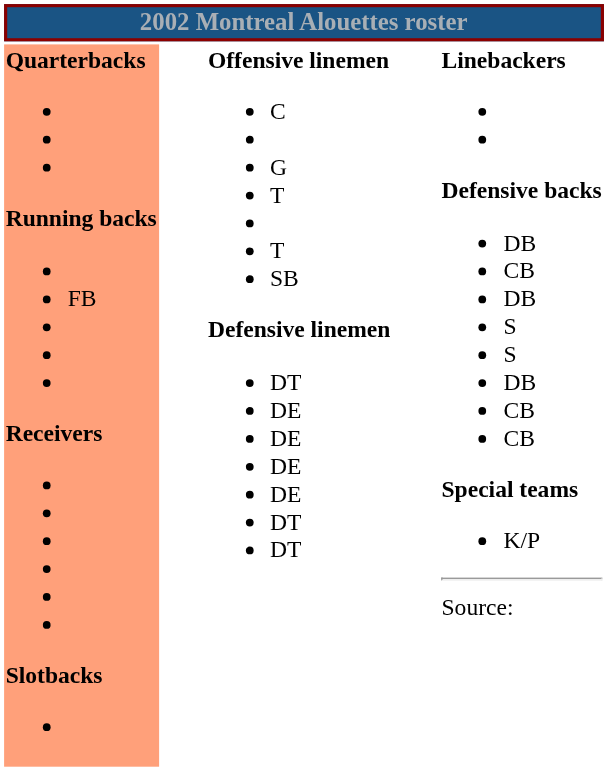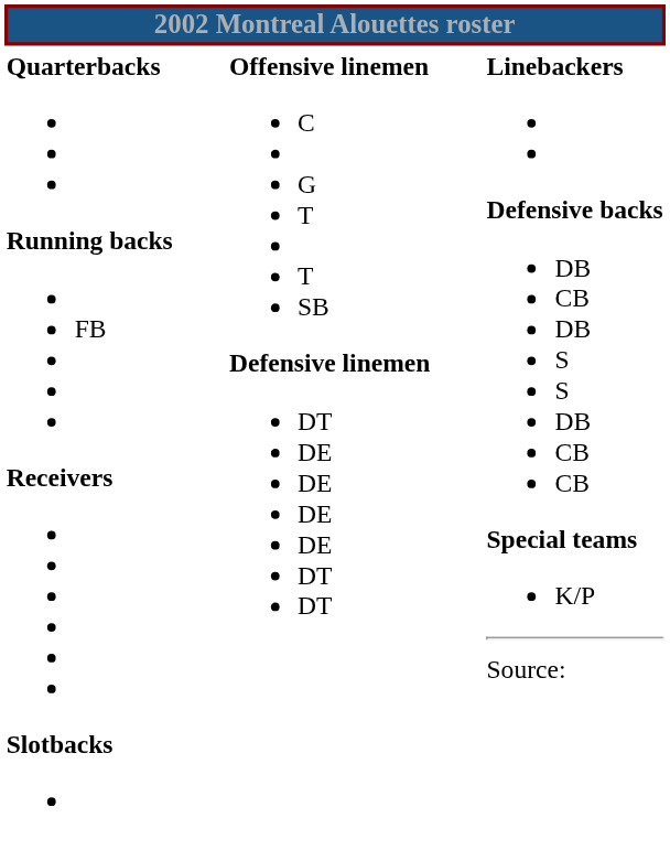Quarterbacks Running backs FB Receivers Slotbacks | column 1: lightsalmon background -> no background
